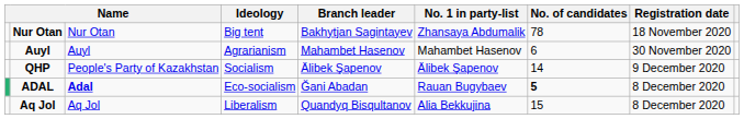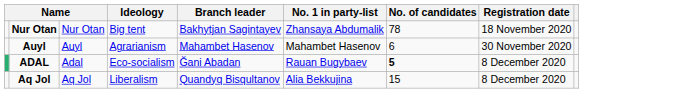- row: QHP | People's Party of Kazakhstan | Socialism | Älibek Şapenov | Älibek Şapenov | 14 | 9 December 2020
ADAL | column 3: bold -> normal
